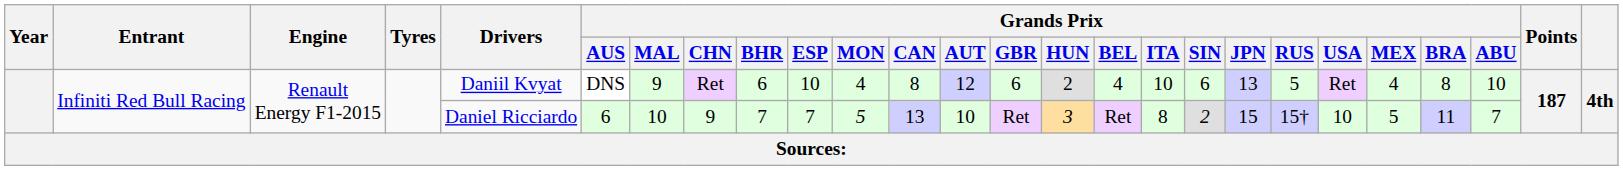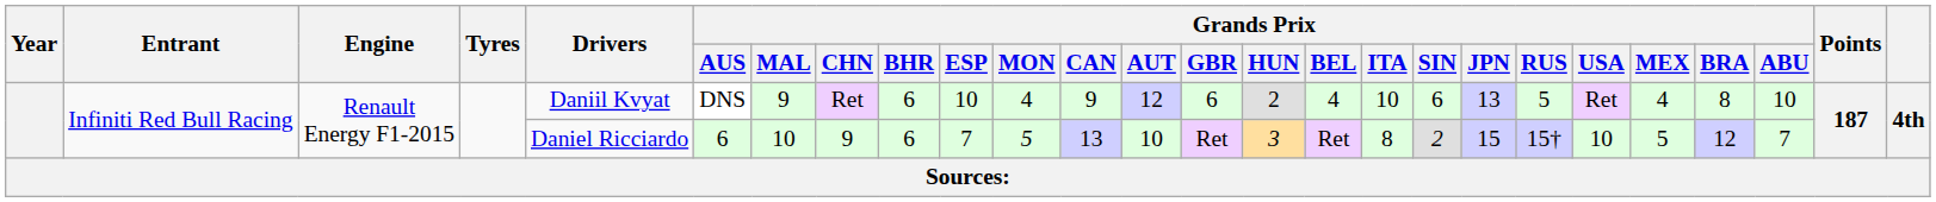row 3 | Grands Prix / CAN: 8 -> 9
row 4 | Grands Prix / BHR: 7 -> 6
row 4 | Grands Prix / BRA: 11 -> 12
